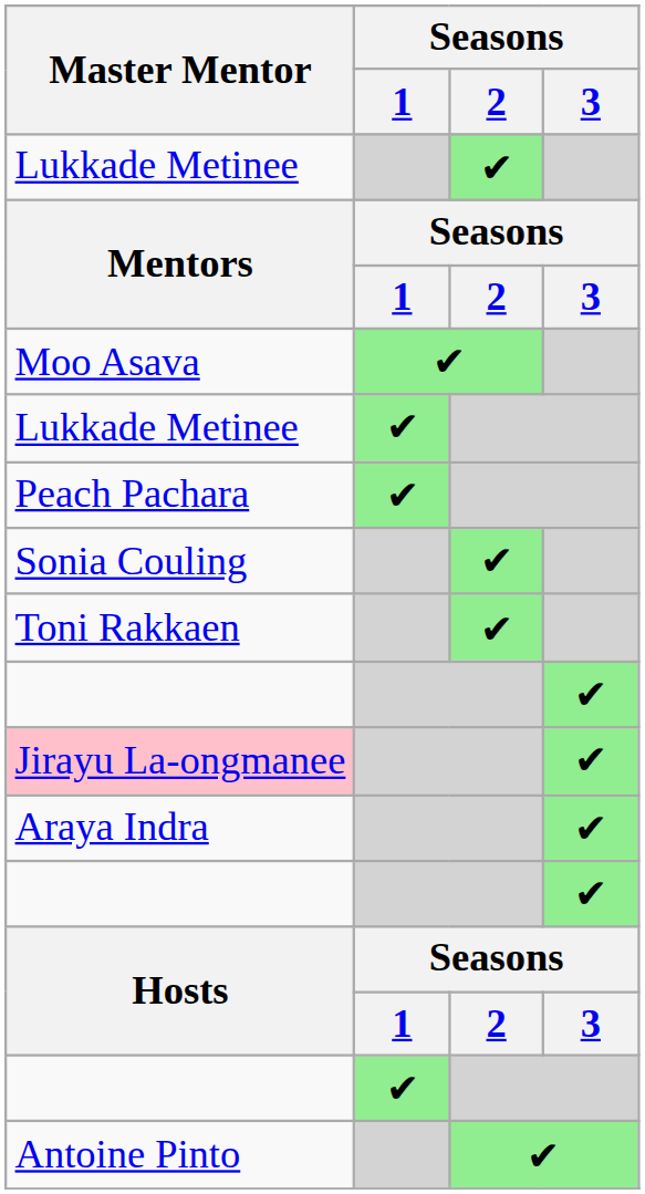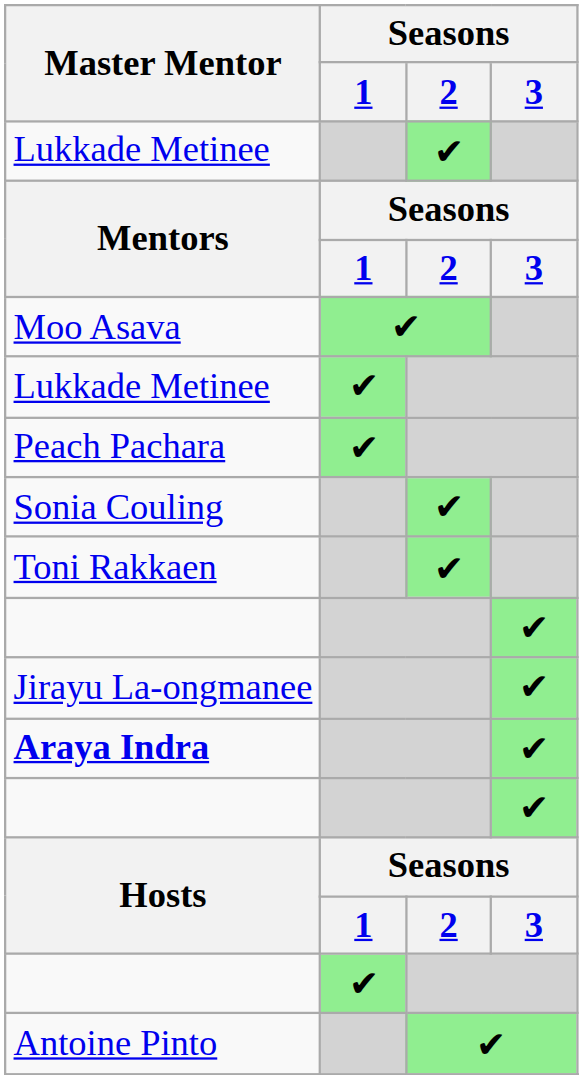Jirayu La-ongmanee | Master Mentor: pink background -> no background
Araya Indra | Master Mentor: normal -> bold
